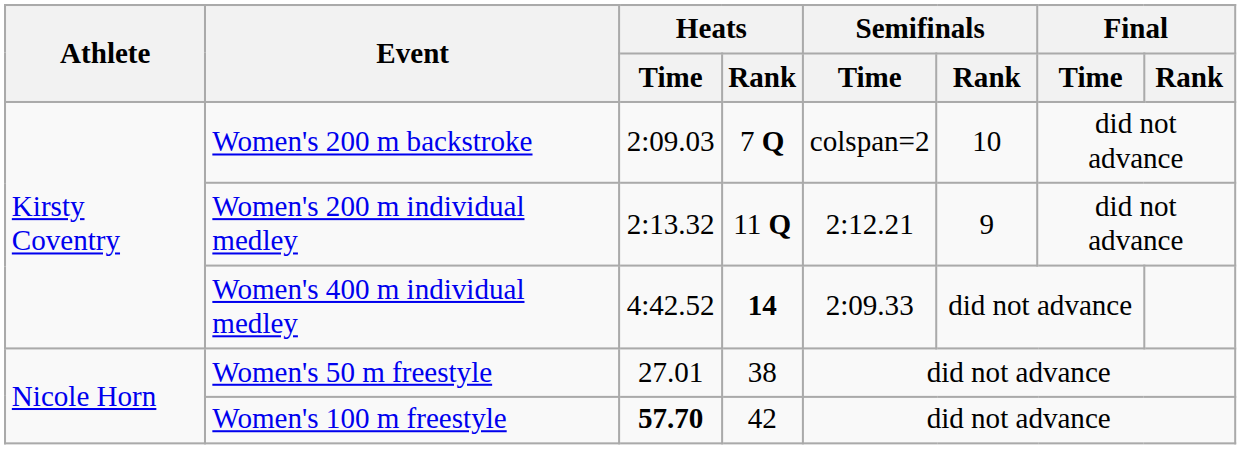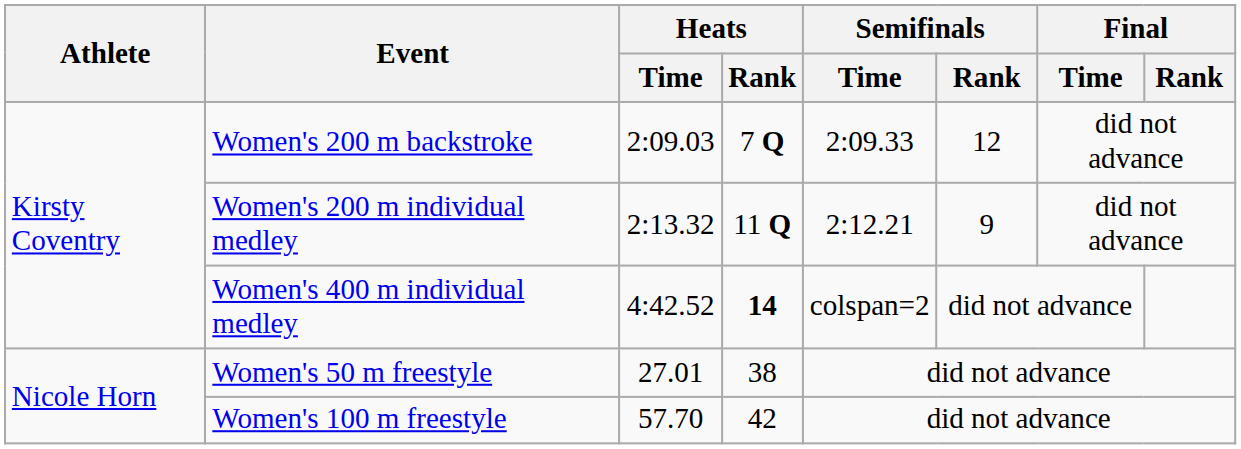Women's 200 m backstroke | Semifinals / Time: colspan=2 -> 2:09.33
Women's 200 m backstroke | Semifinals / Rank: 10 -> 12
Women's 400 m individual medley | Semifinals / Time: 2:09.33 -> colspan=2
Women's 100 m freestyle | Heats / Time: bold -> normal
